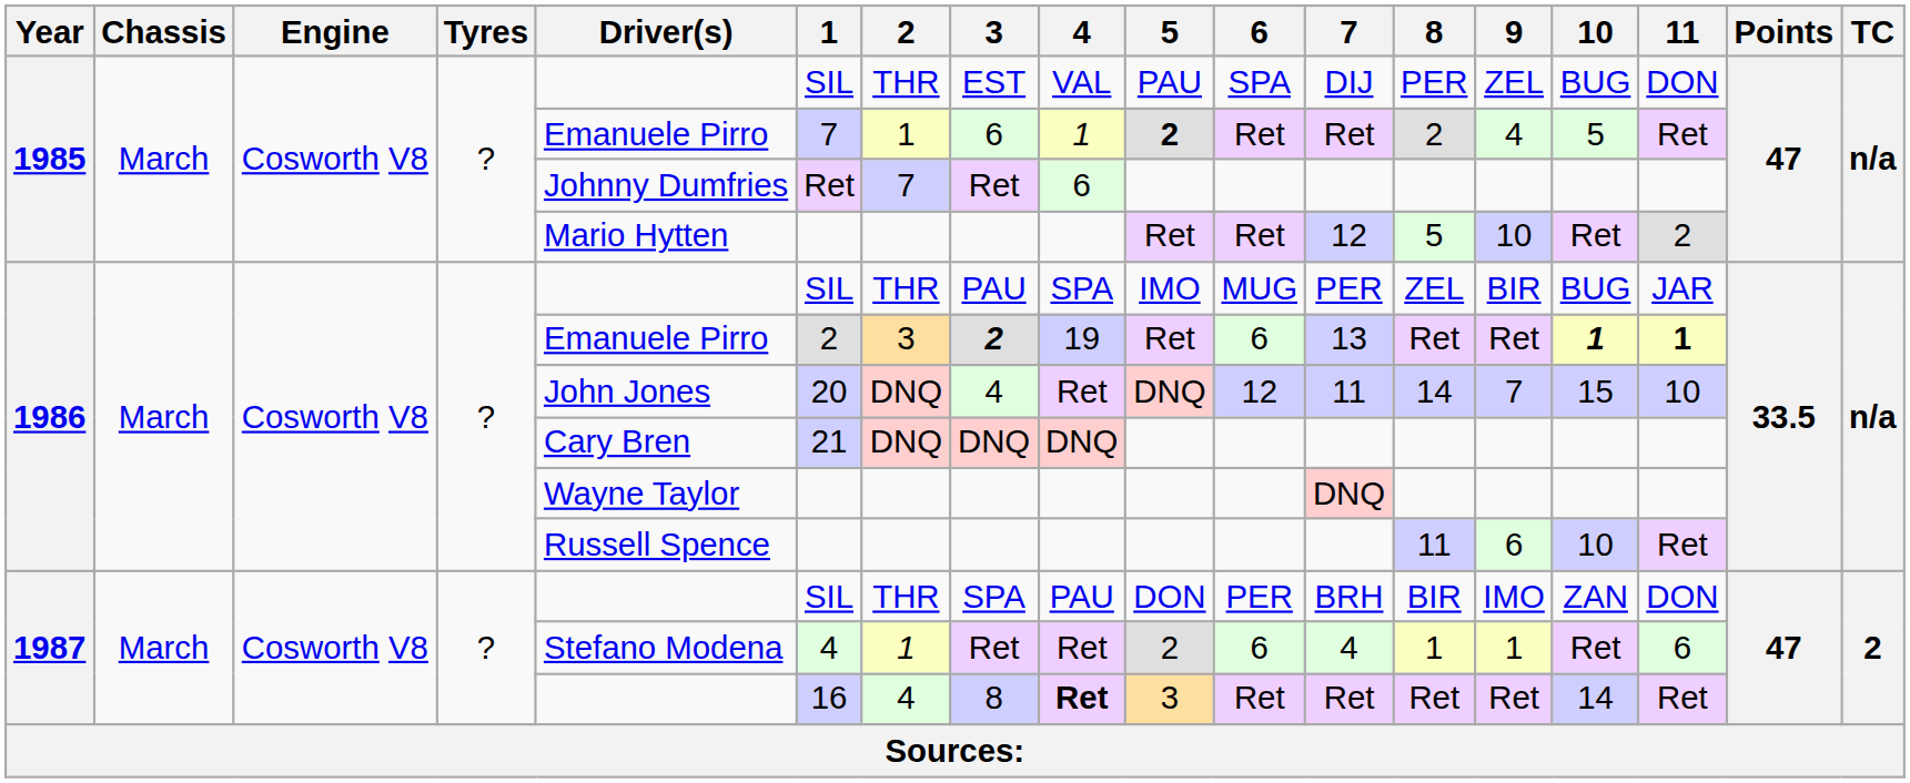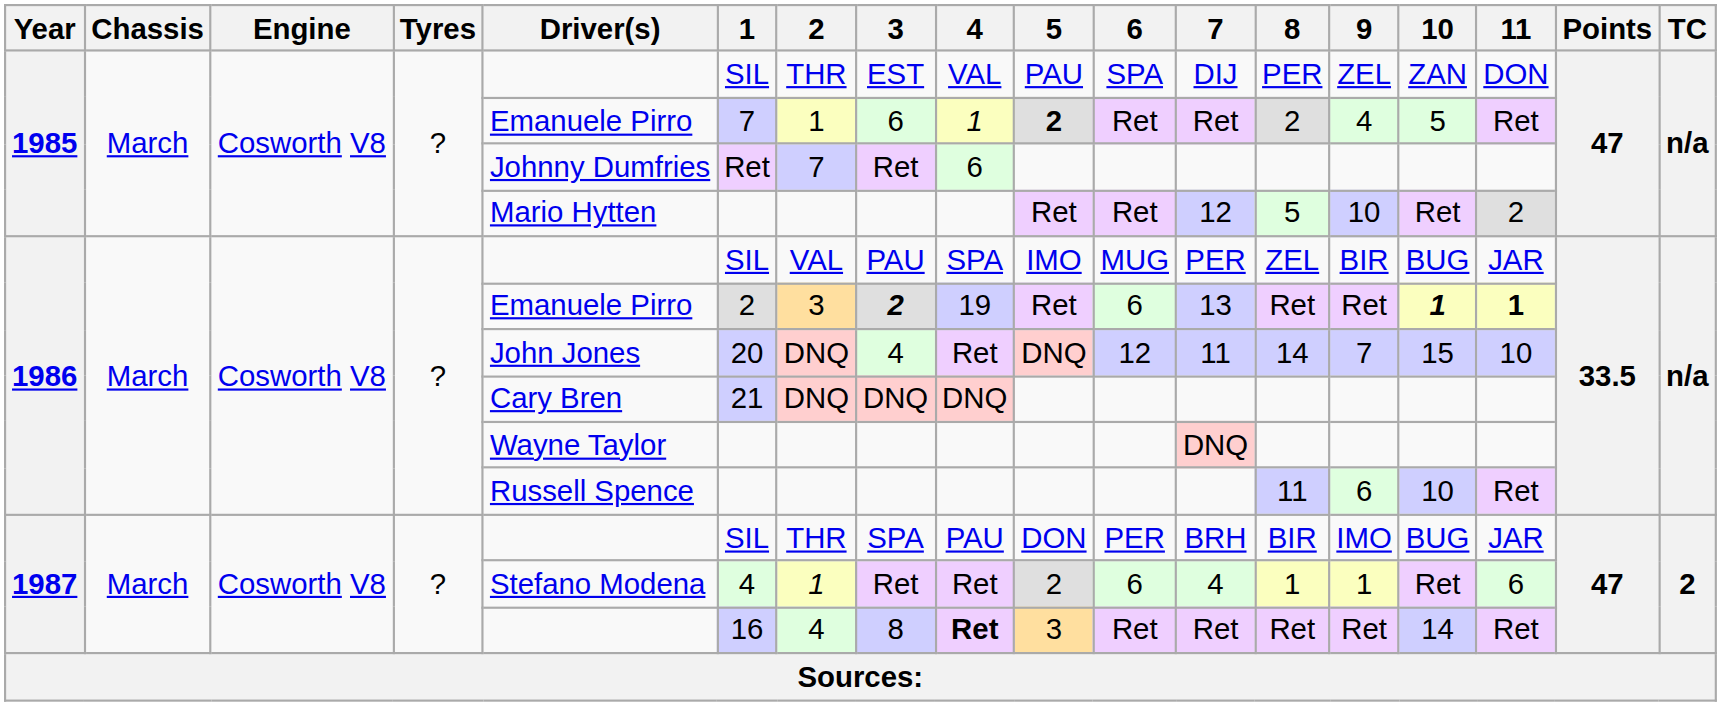row 2 | 10: BUG -> ZAN
row 6 | 2: THR -> VAL
row 12 | 10: ZAN -> BUG
row 12 | 11: DON -> JAR
